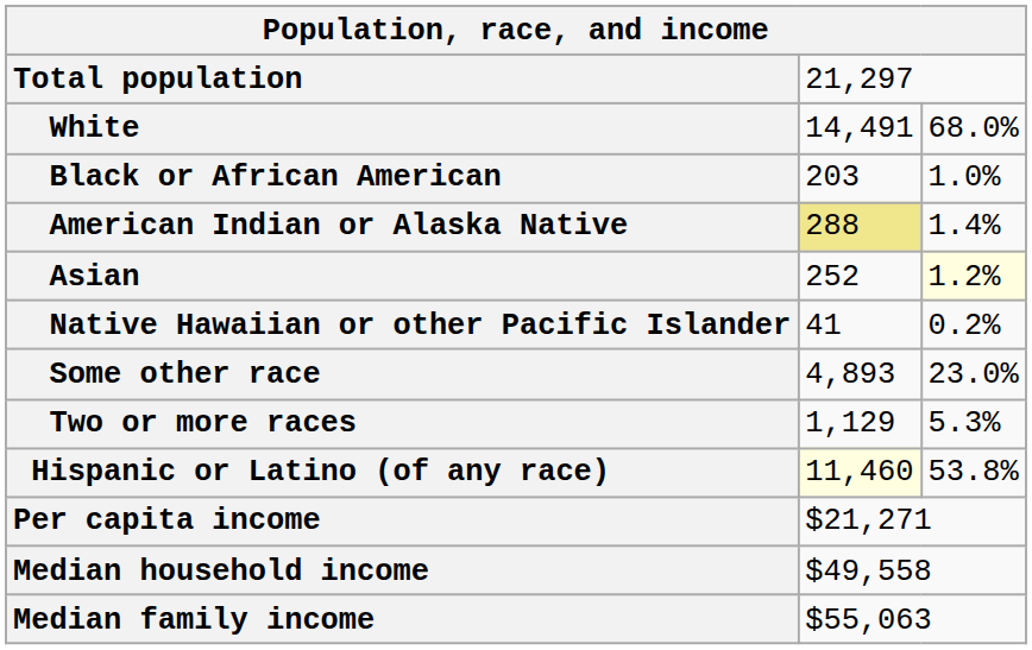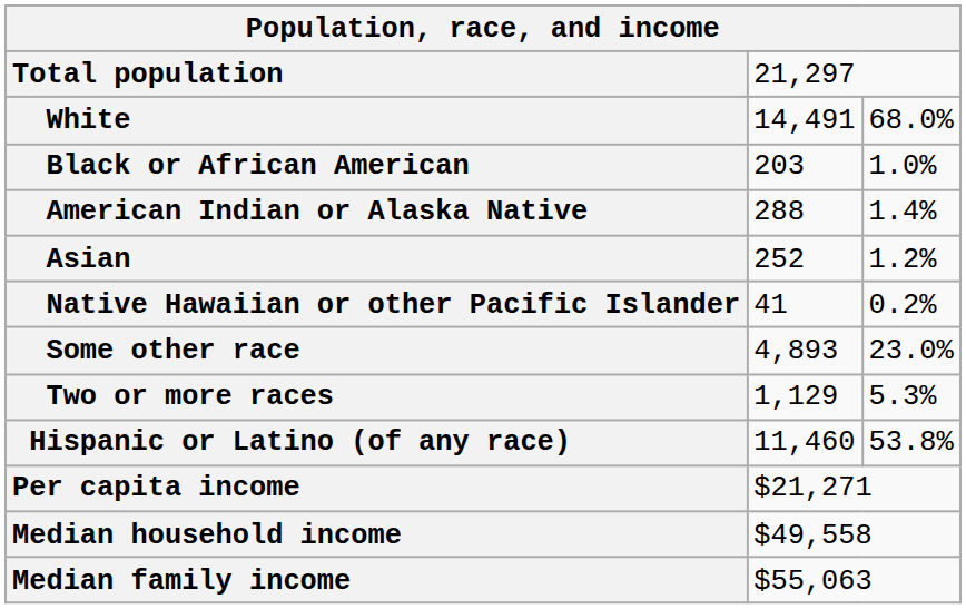American Indian or Alaska Native | column 2: khaki background -> no background
Asian | column 3: lightyellow background -> no background
Hispanic or Latino (of any race) | column 2: lightyellow background -> no background
